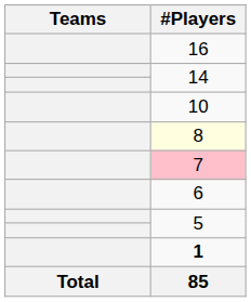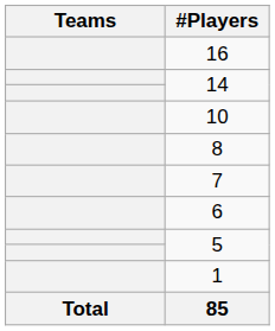row 6 | #Players: lightyellow background -> no background
row 7 | #Players: pink background -> no background
row 11 | #Players: bold -> normal
